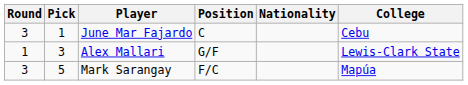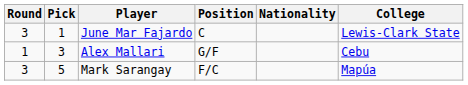June Mar Fajardo | College: Cebu -> Lewis-Clark State
Alex Mallari | College: Lewis-Clark State -> Cebu
